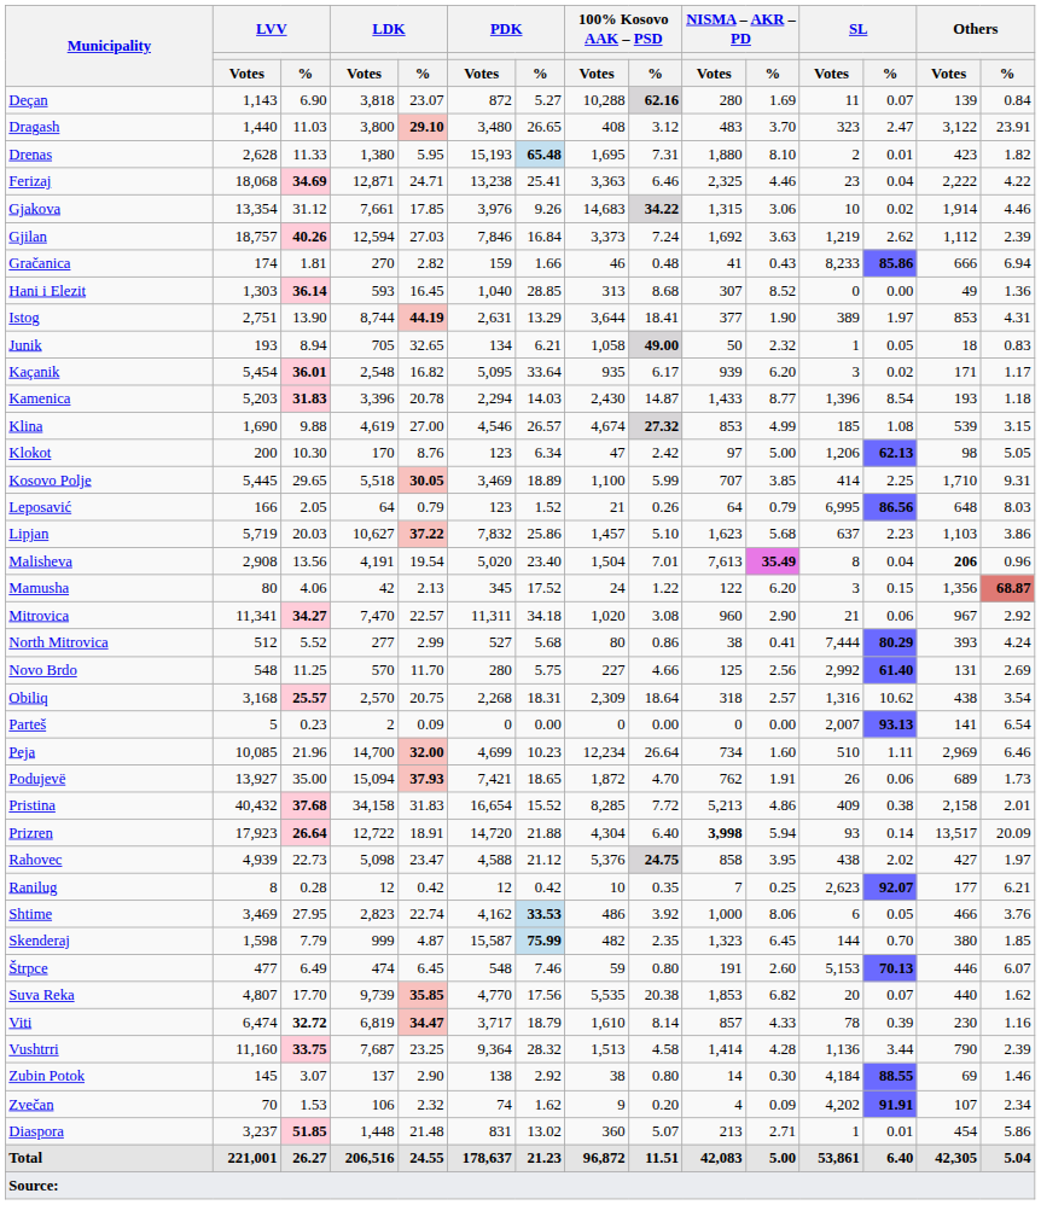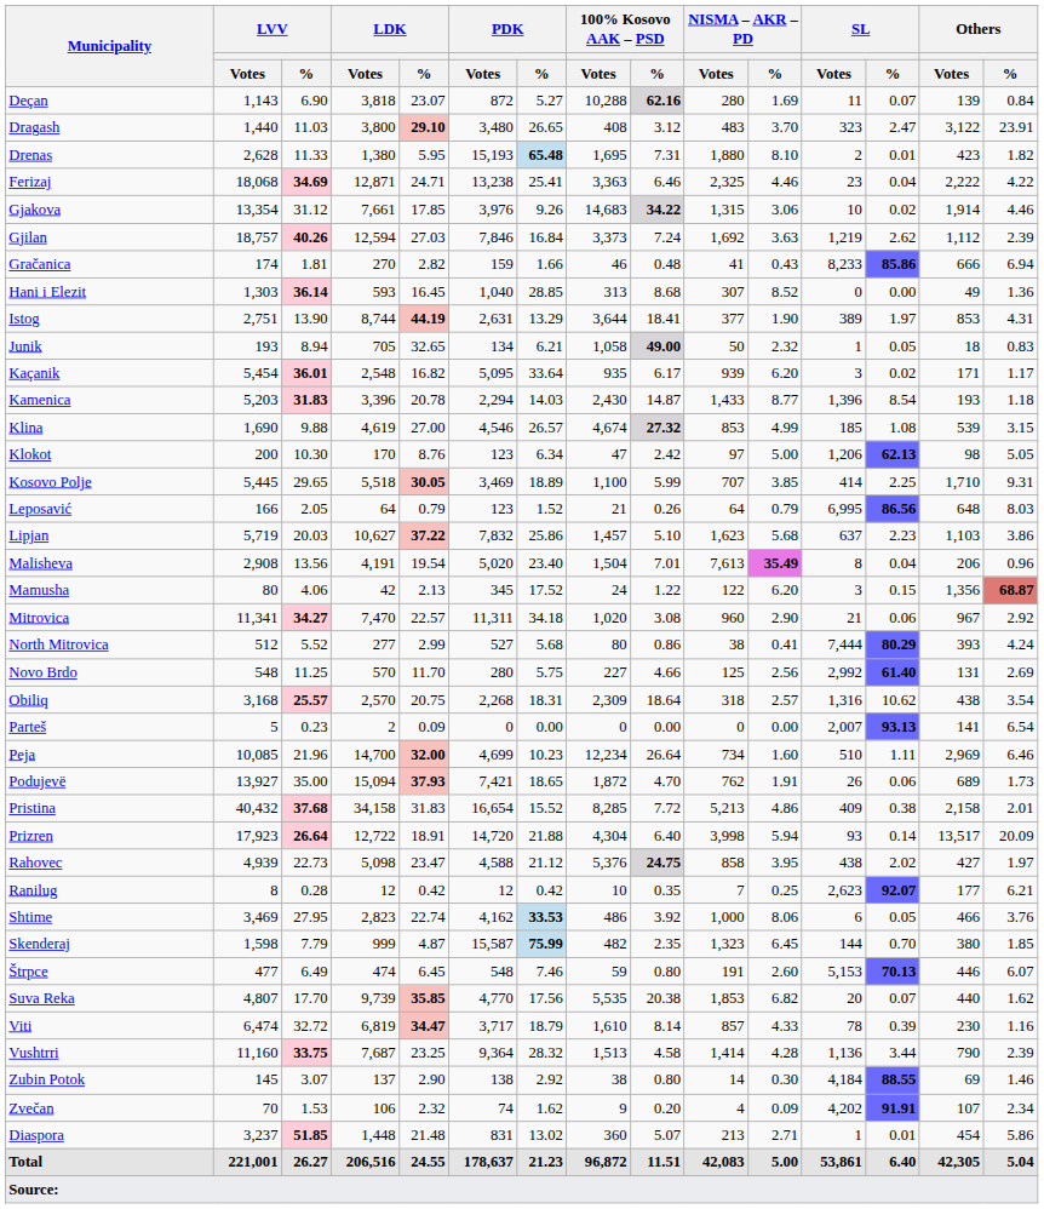Malisheva | Others / Votes: bold -> normal
Prizren | NISMA – AKR – PD / Votes: bold -> normal
Viti | LVV / %: bold -> normal
